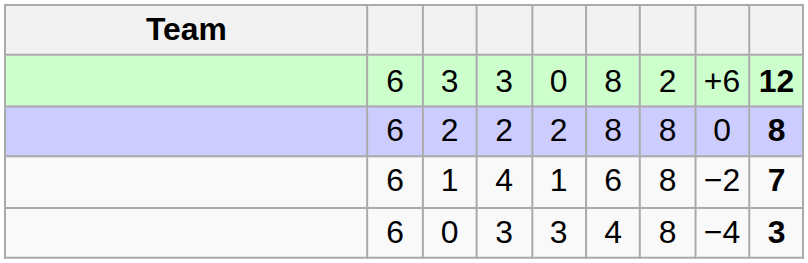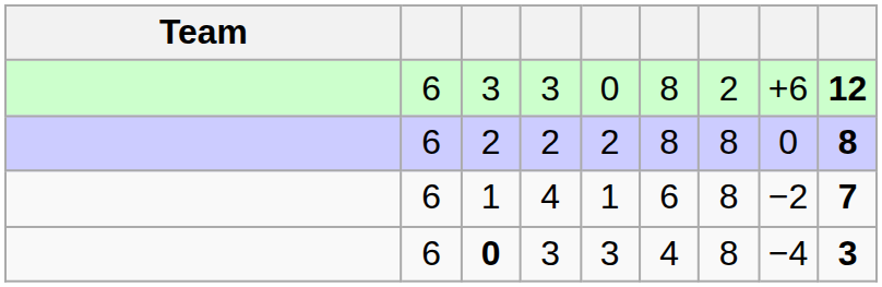row 5 | column 3: normal -> bold
